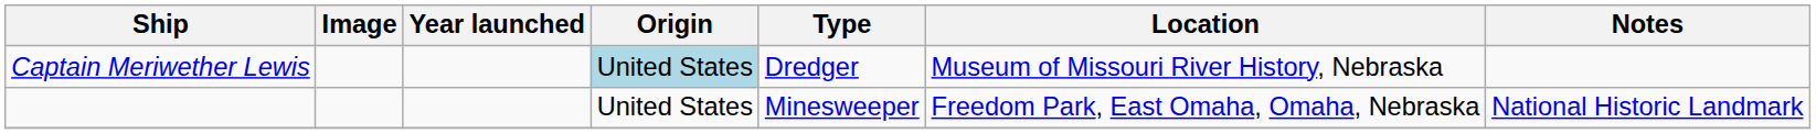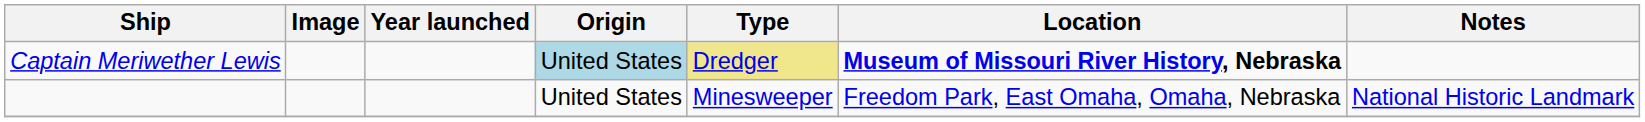Captain Meriwether Lewis | Type: no background -> khaki background
Captain Meriwether Lewis | Location: normal -> bold
